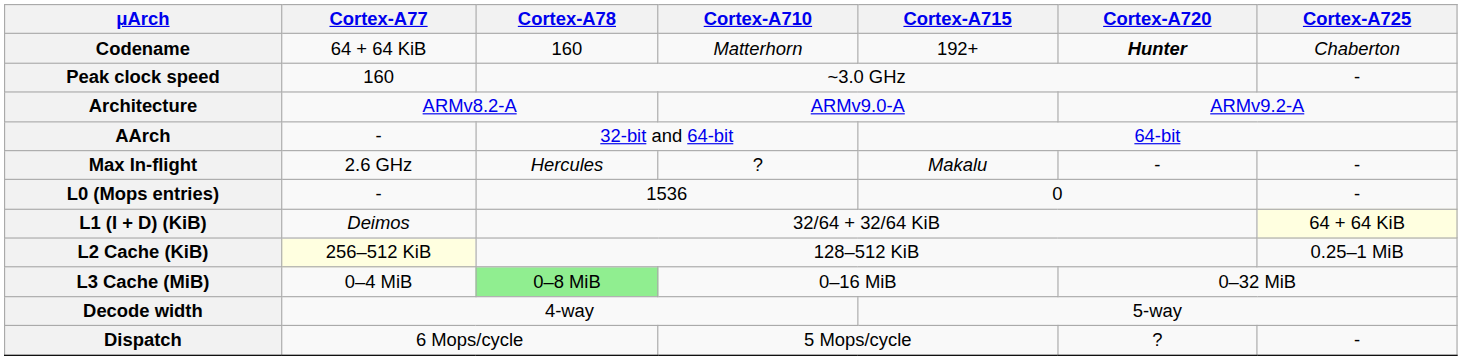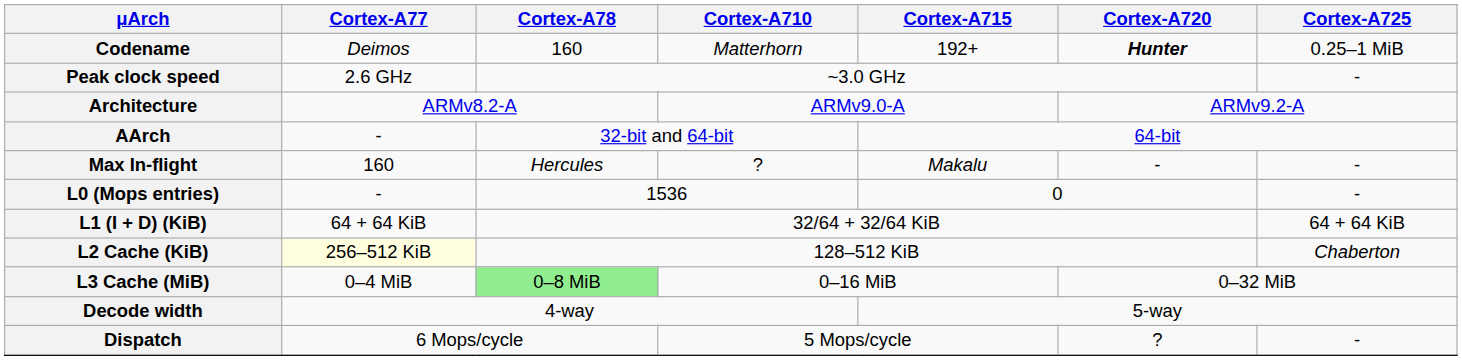Codename | Cortex-A77: 64 + 64 KiB -> Deimos
Codename | Cortex-A725: Chaberton -> 0.25–1 MiB
Peak clock speed | Cortex-A77: 160 -> 2.6 GHz
Max In-flight | Cortex-A77: 2.6 GHz -> 160
L1 (I + D) (KiB) | Cortex-A77: Deimos -> 64 + 64 KiB
L1 (I + D) (KiB) | Cortex-A725: lightyellow background -> no background
L2 Cache (KiB) | Cortex-A725: 0.25–1 MiB -> Chaberton
